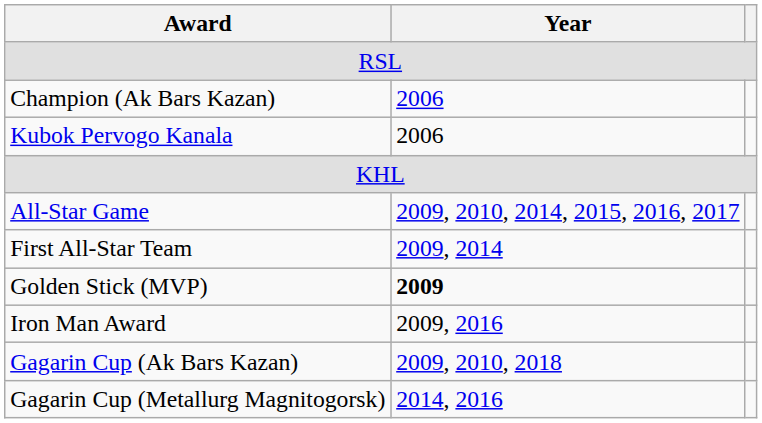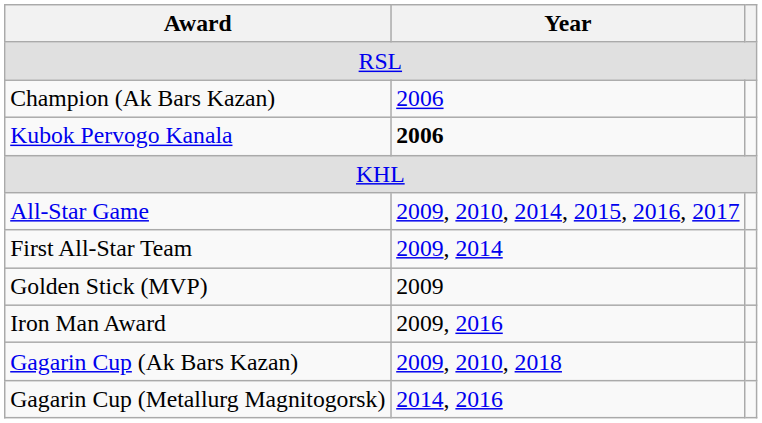Kubok Pervogo Kanala | Year: normal -> bold
Golden Stick (MVP) | Year: bold -> normal
